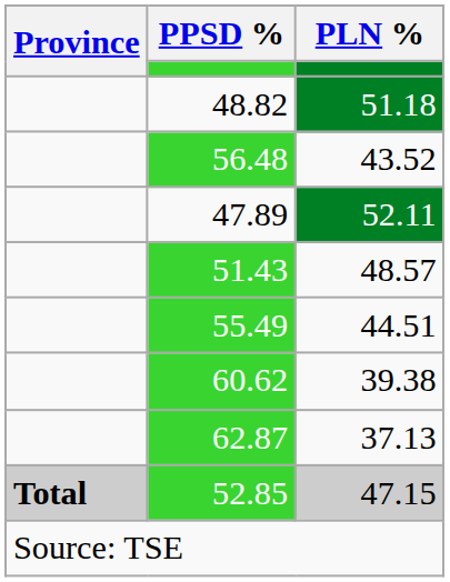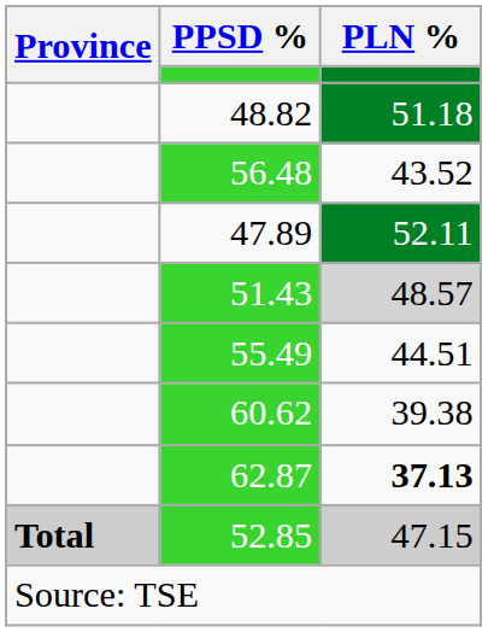51.43 | PLN %: no background -> lightgrey background
62.87 | PLN %: normal -> bold
